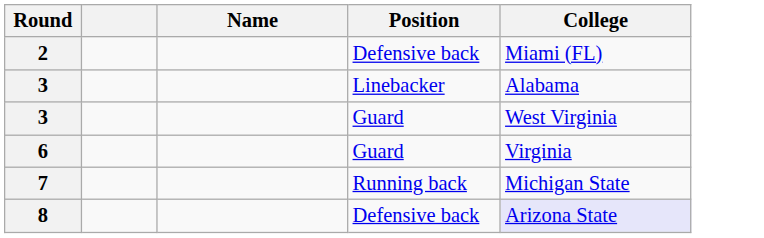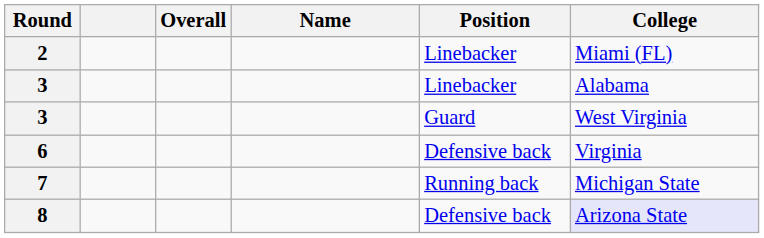+ column: Overall
2 | Position: Defensive back -> Linebacker
6 | Position: Guard -> Defensive back
